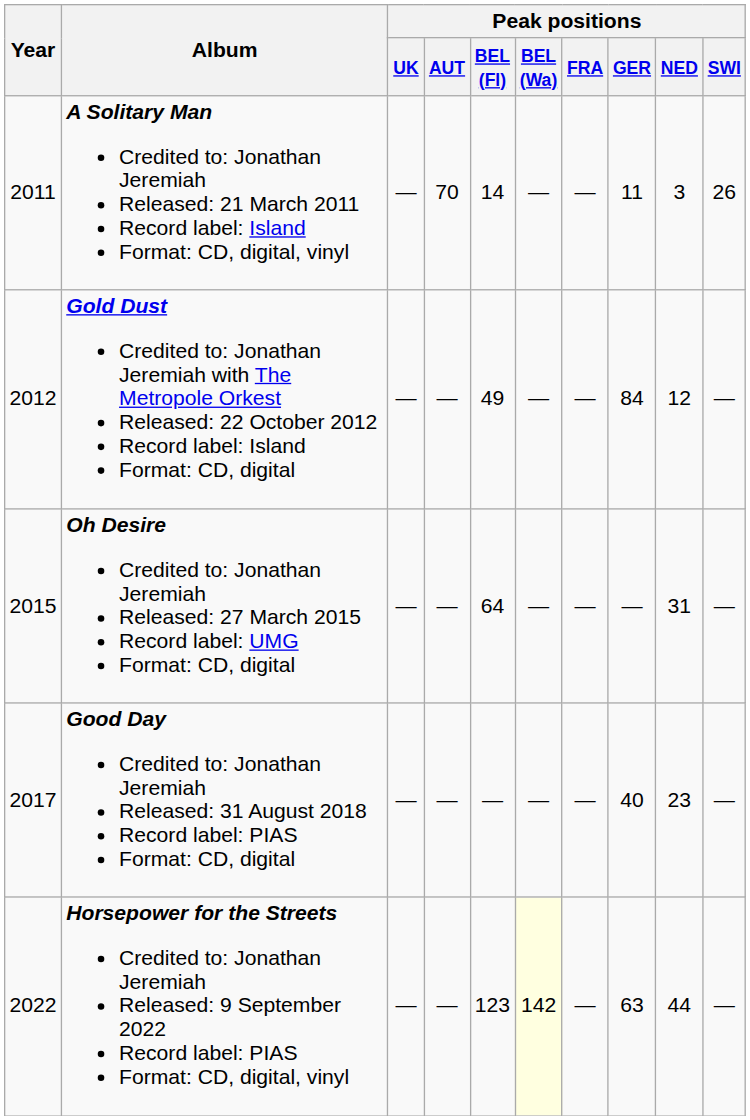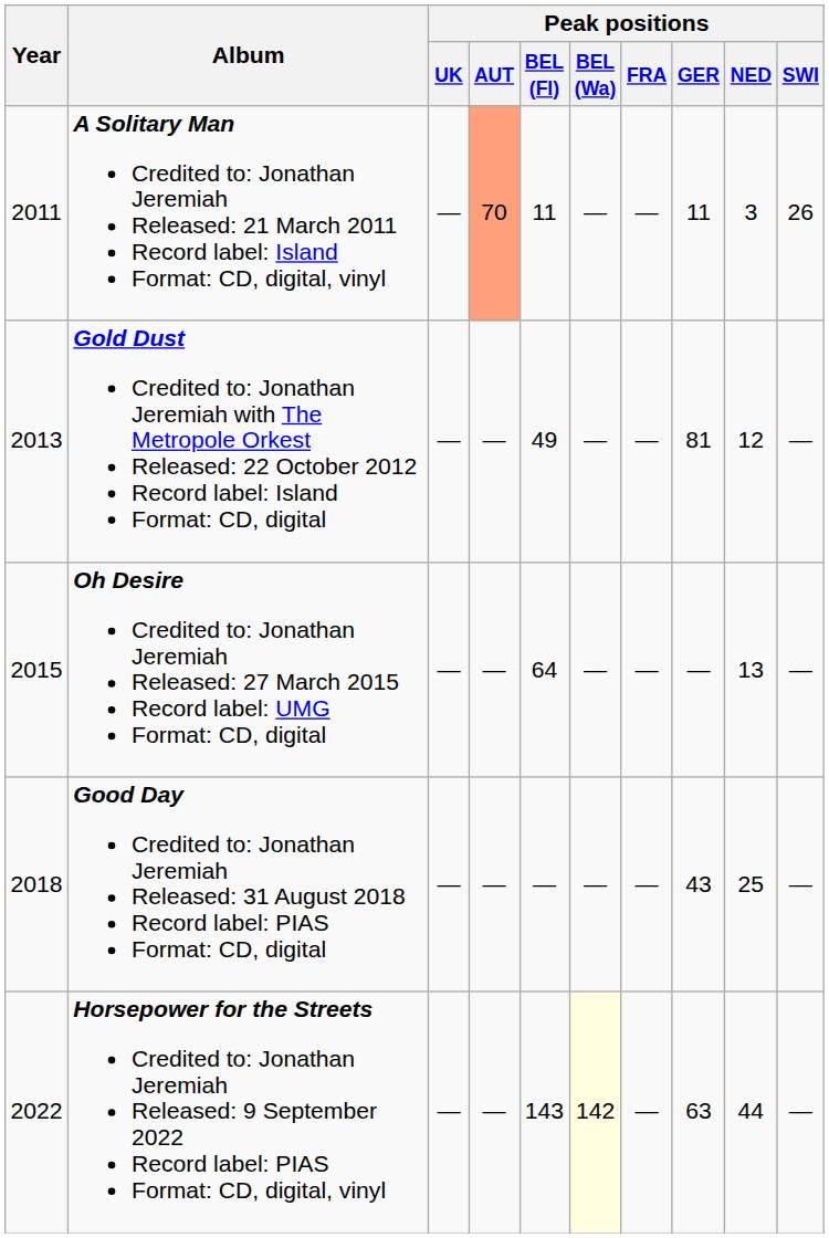row 3 | Peak positions / AUT: no background -> lightsalmon background
row 3 | Peak positions / BEL (Fl): 14 -> 11
row 4 | Year: 2012 -> 2013
row 4 | Peak positions / GER: 84 -> 81
row 5 | Peak positions / NED: 31 -> 13
row 6 | Year: 2017 -> 2018
row 6 | Peak positions / GER: 40 -> 43
row 6 | Peak positions / NED: 23 -> 25
row 7 | Peak positions / BEL (Fl): 123 -> 143
